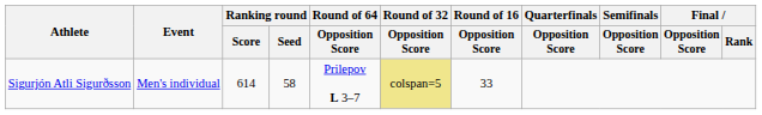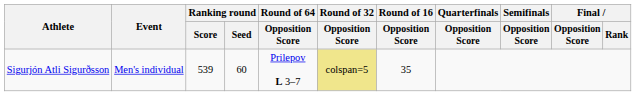Sigurjón Atli Sigurðsson | Ranking round / Score: 614 -> 539
Sigurjón Atli Sigurðsson | Ranking round / Seed: 58 -> 60
Sigurjón Atli Sigurðsson | Round of 16 / Opposition Score: 33 -> 35
